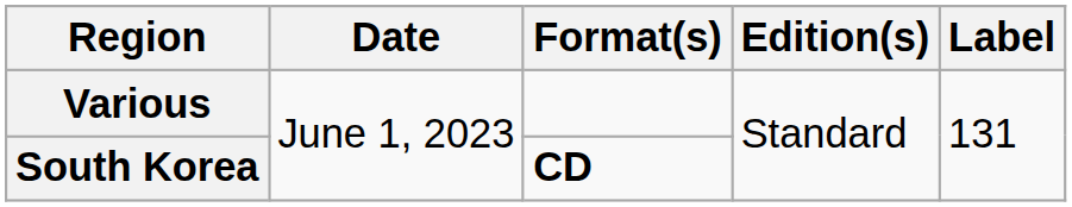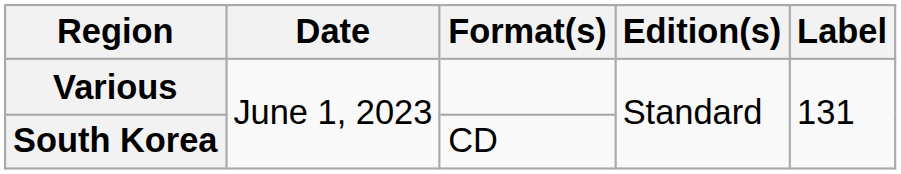South Korea | Format(s): bold -> normal
